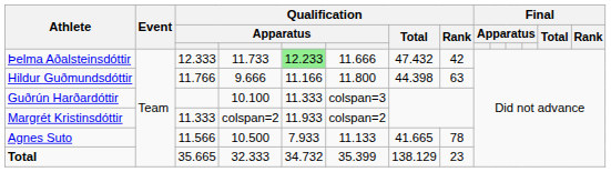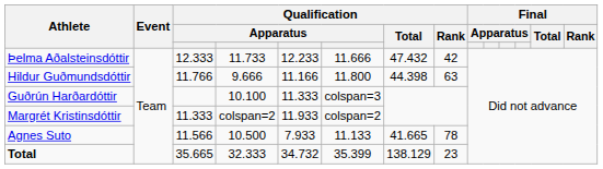Þelma Aðalsteinsdóttir | column 5: lightgreen background -> no background
